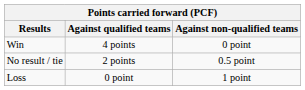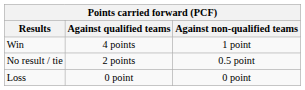Win | Against non-qualified teams: 0 point -> 1 point
Loss | Against non-qualified teams: 1 point -> 0 point
